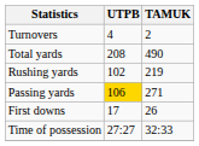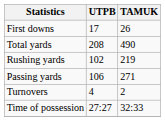rows swapped: First downs <-> Turnovers
Passing yards | UTPB: gold background -> no background
